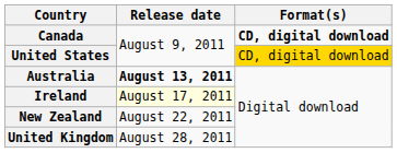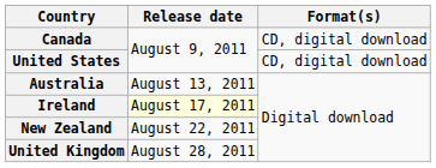Canada | Format(s): bold -> normal
United States | Format(s): gold background -> no background
Australia | Release date: bold -> normal
